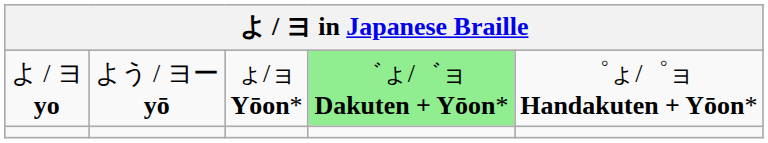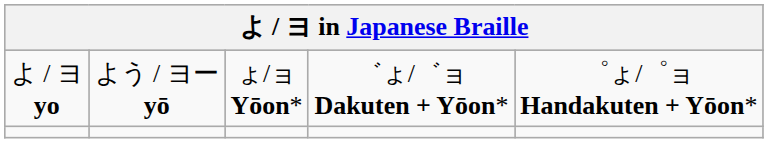よ / ヨ yo | column 4: lightgreen background -> no background
